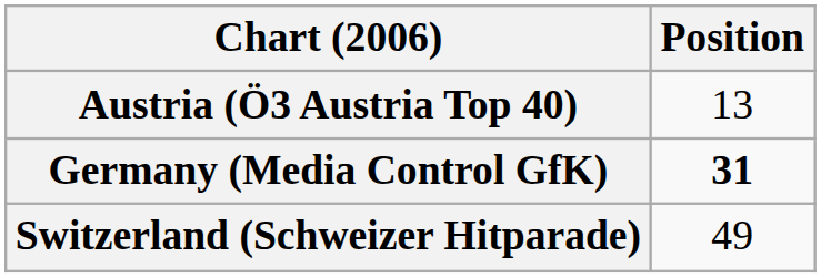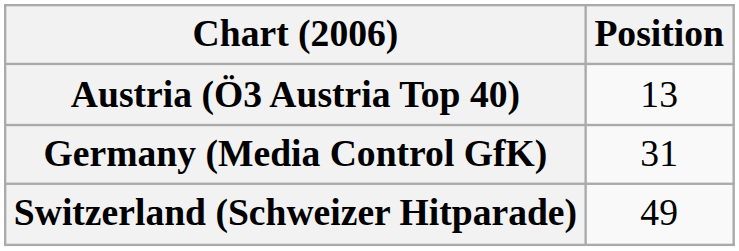Germany (Media Control GfK) | Position: bold -> normal
